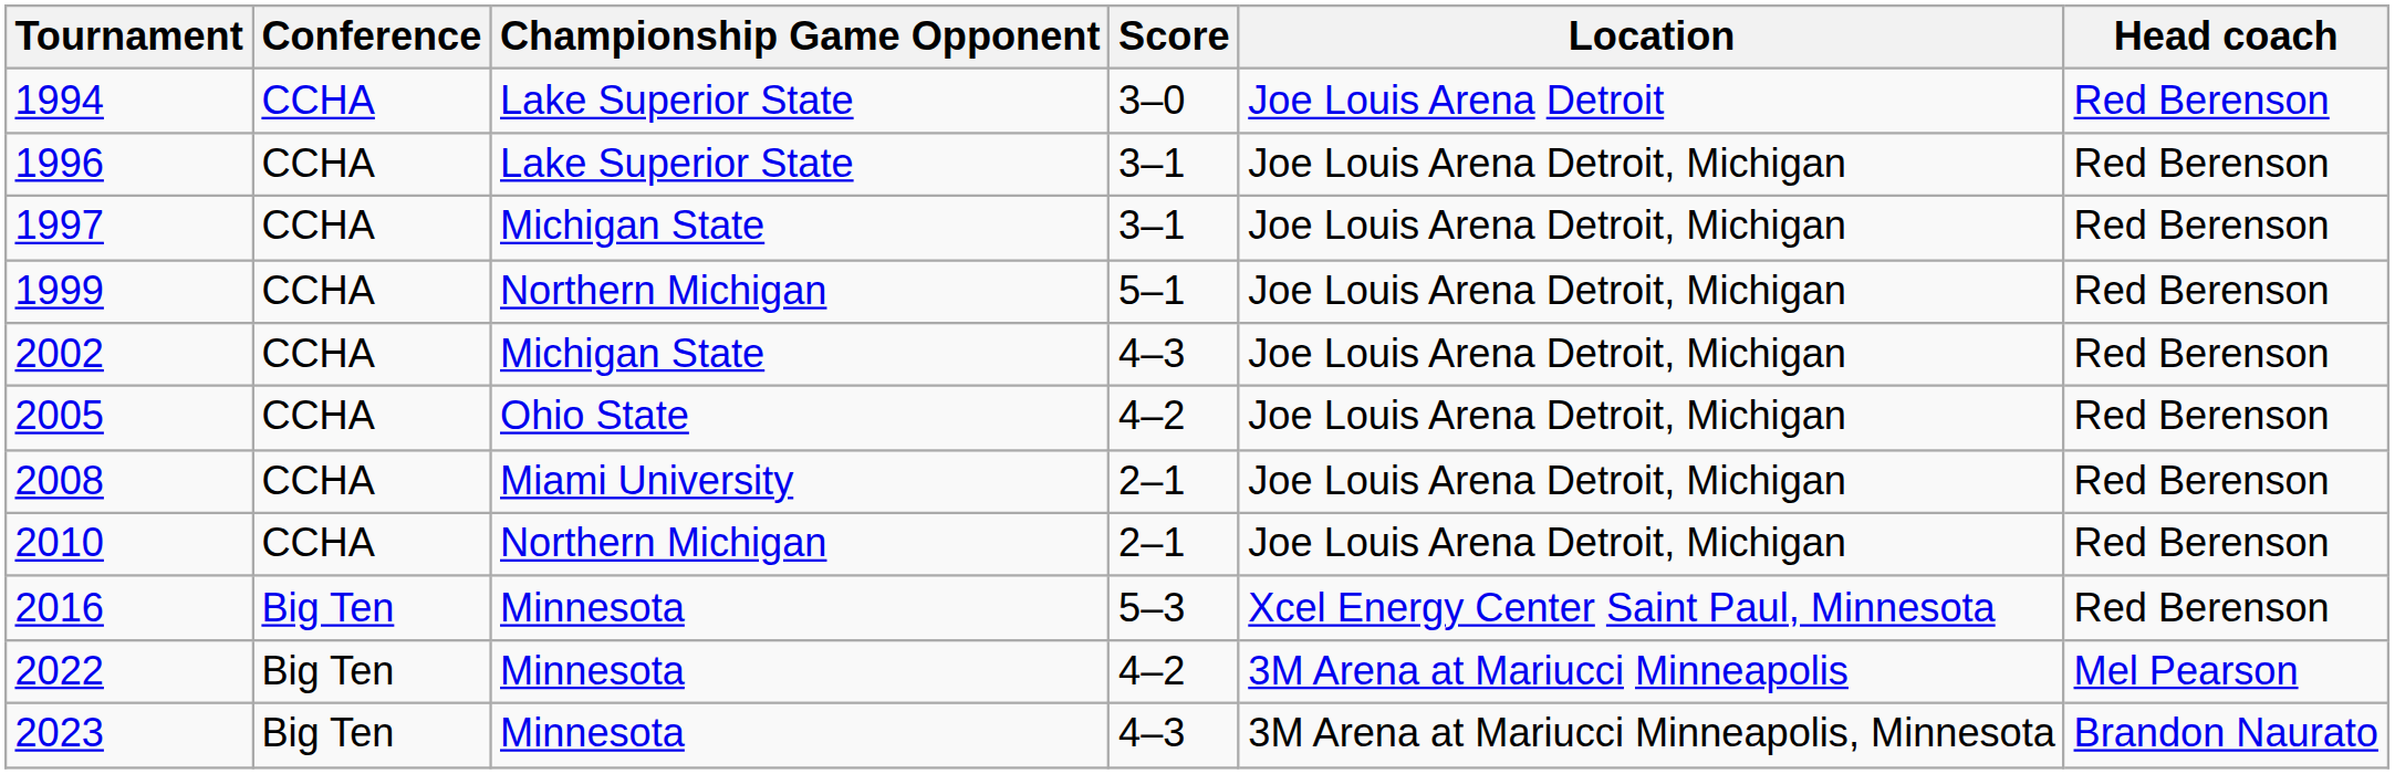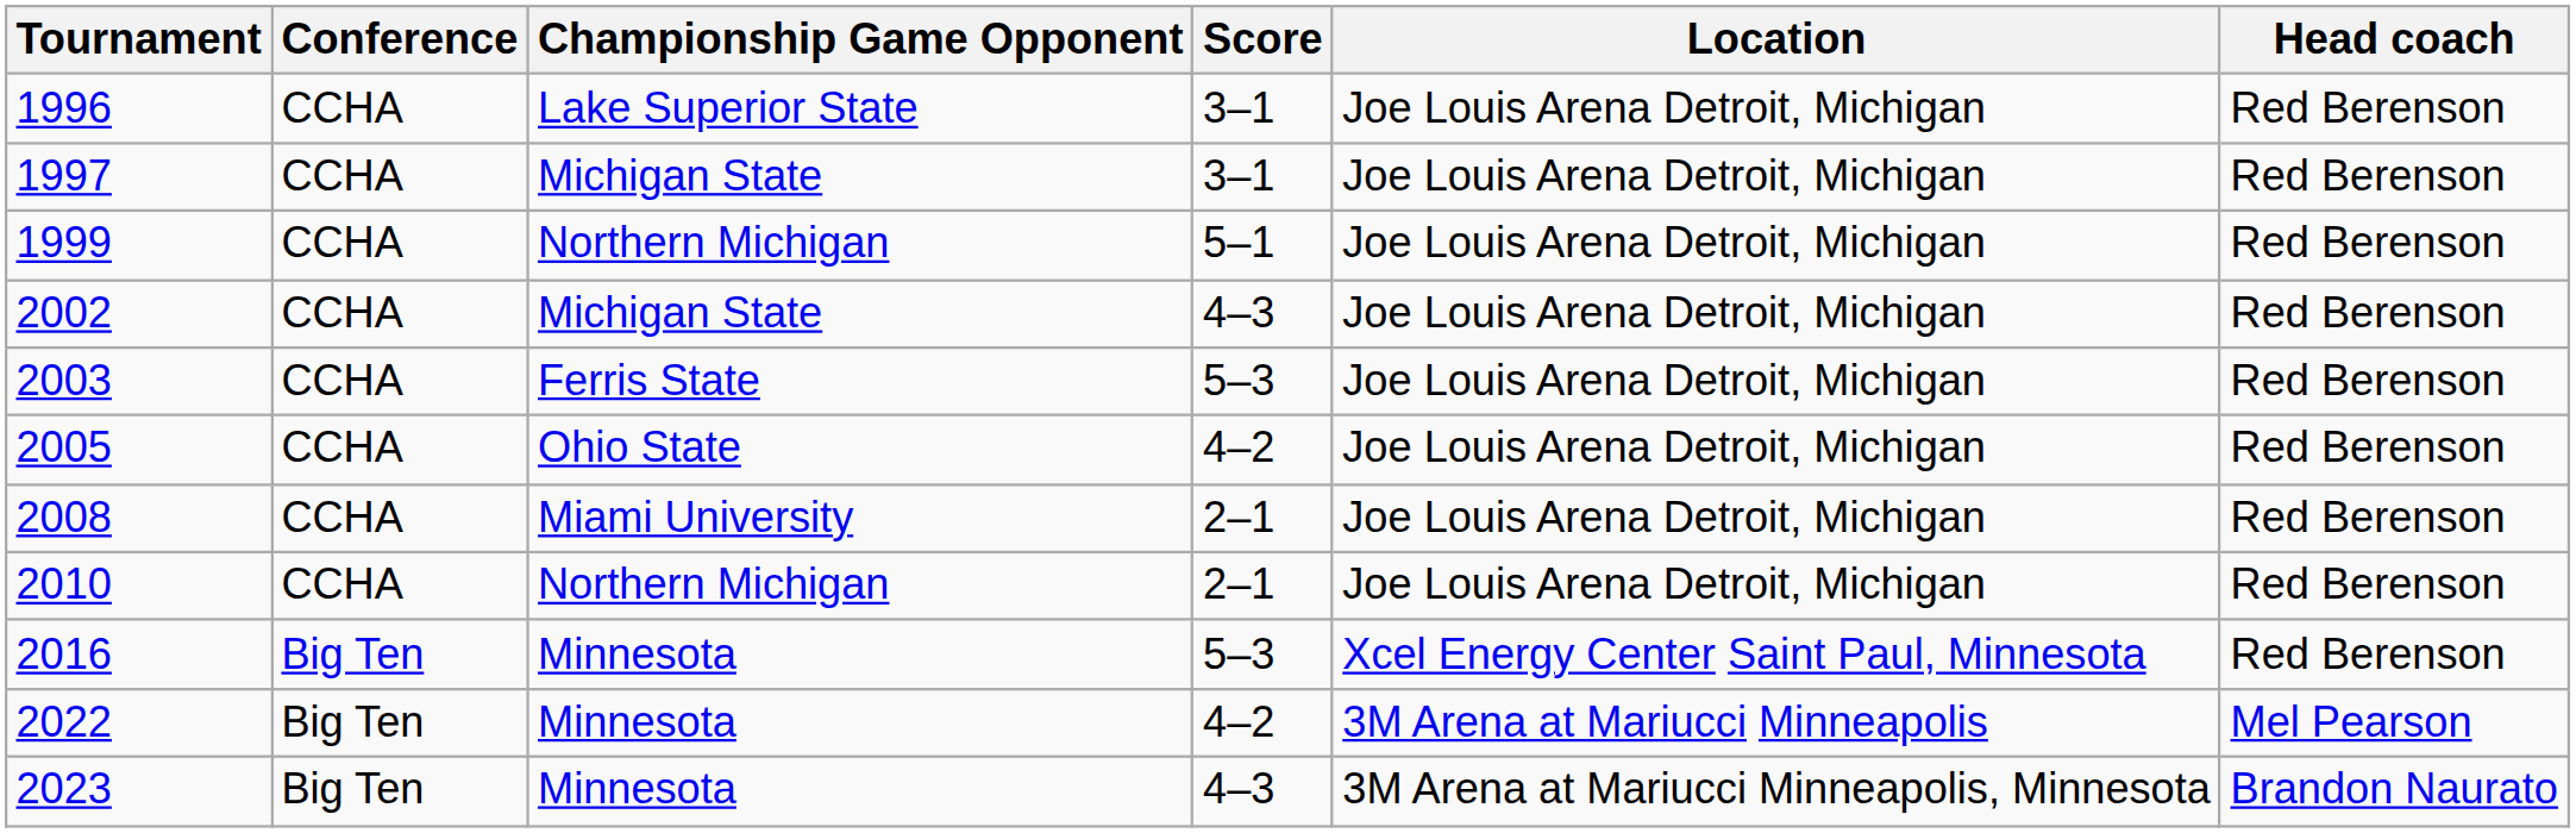- row: 1994 | CCHA | Lake Superior State | 3–0 | Joe Louis Arena Detroit | Red Berenson
+ row: 2003 | CCHA | Ferris State | 5–3 | Joe Louis Arena Detroit, Michigan | Red Berenson
